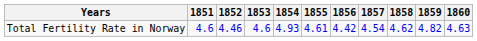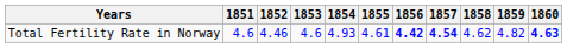row 2 | 1856: normal -> bold
row 2 | 1857: normal -> bold
row 2 | 1860: normal -> bold
